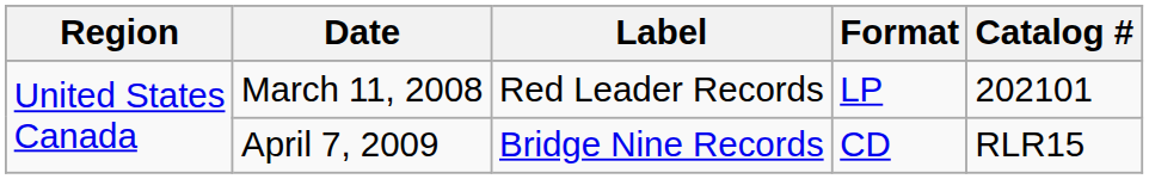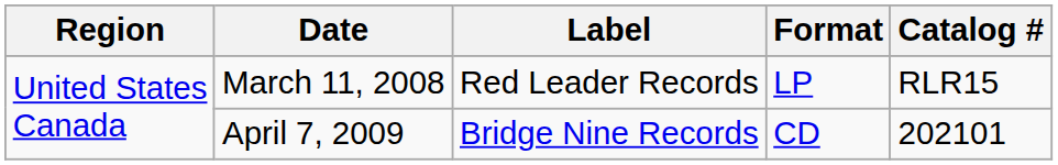March 11, 2008 | Catalog #: 202101 -> RLR15
April 7, 2009 | Catalog #: RLR15 -> 202101
